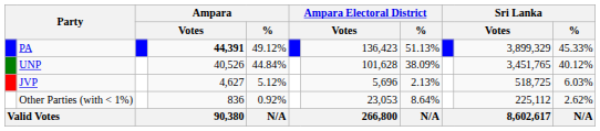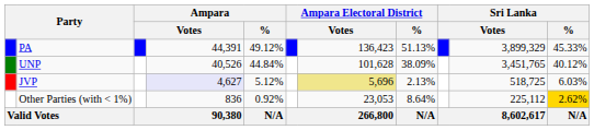PA | column 4: bold -> normal
JVP | column 4: no background -> lavender background
JVP | column 7: no background -> khaki background
Other Parties (with < 1%) | Sri Lanka / %: no background -> gold background
